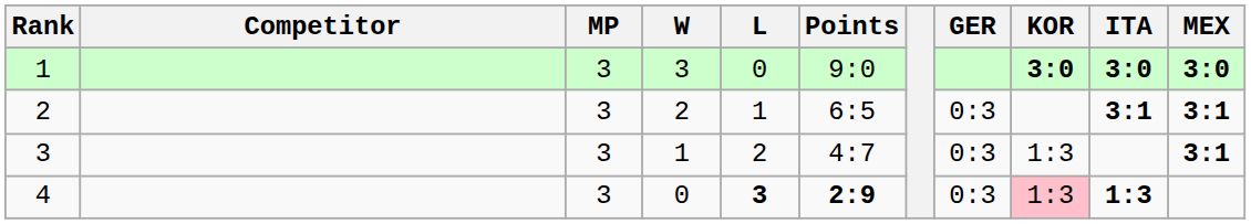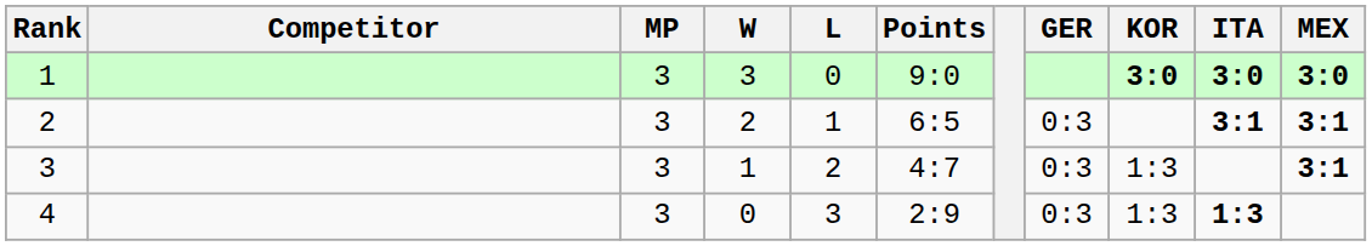4 | L: bold -> normal
4 | Points: bold -> normal
4 | KOR: pink background -> no background
